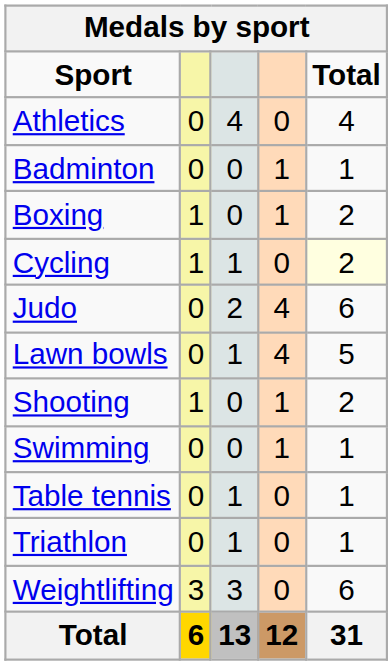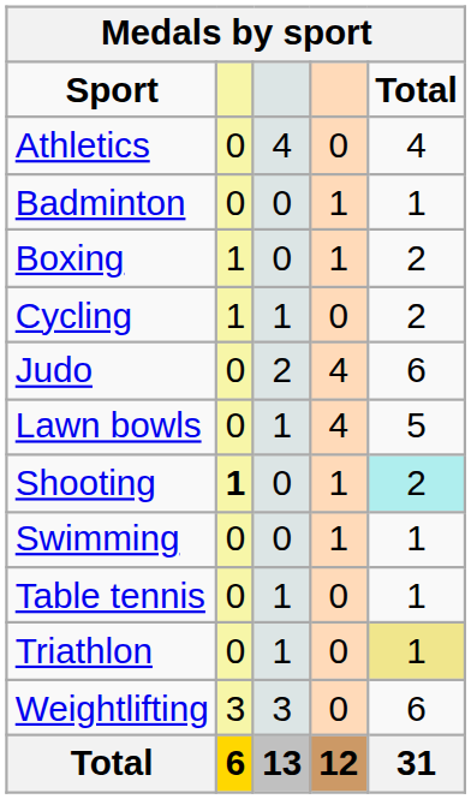Cycling | Total: lightyellow background -> no background
Shooting | column 2: normal -> bold
Shooting | Total: no background -> paleturquoise background
Triathlon | Total: no background -> khaki background
